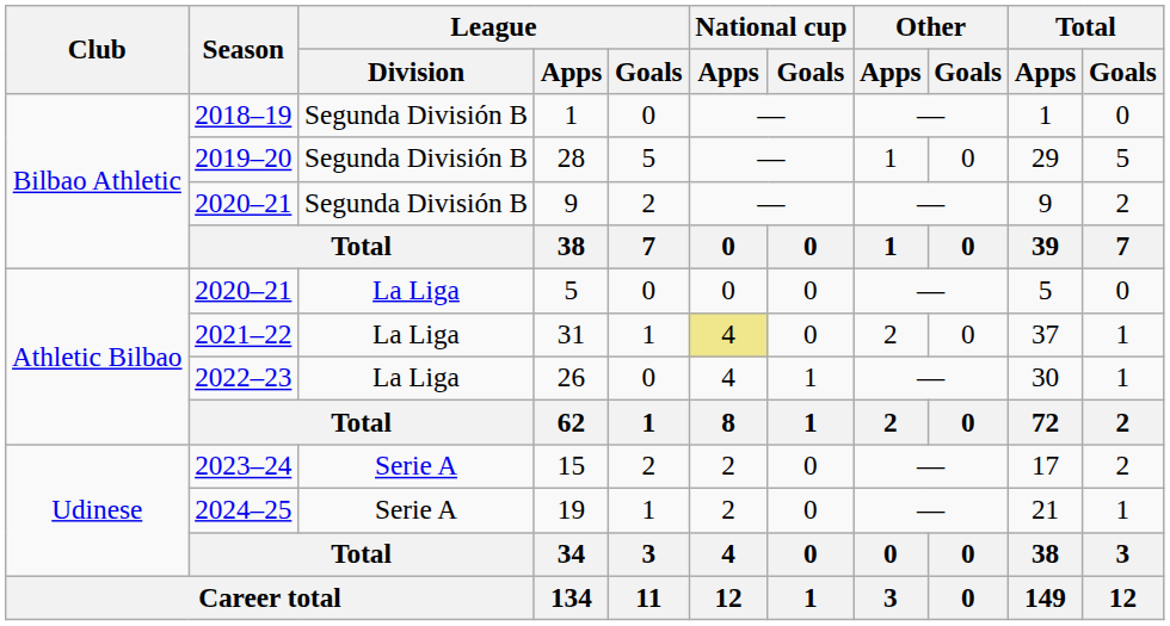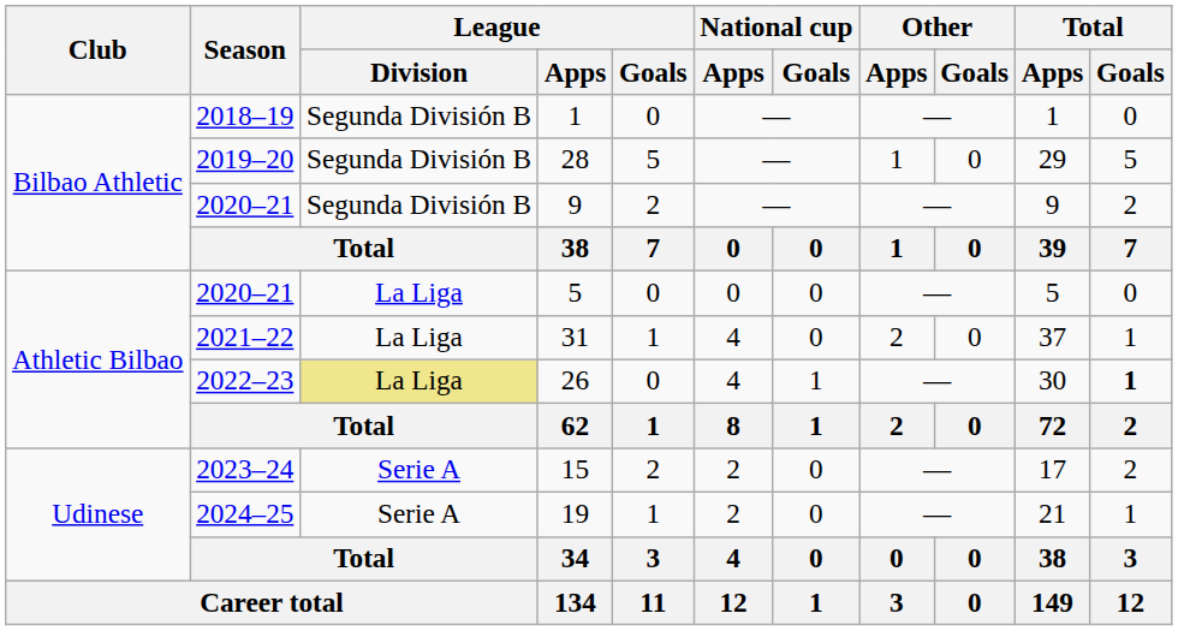31 | National cup / Apps: khaki background -> no background
26 | League / Division: no background -> khaki background
26 | Total / Goals: normal -> bold
